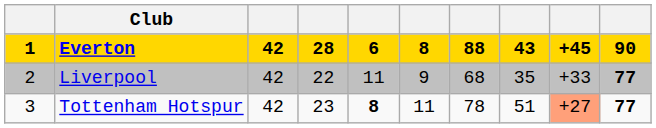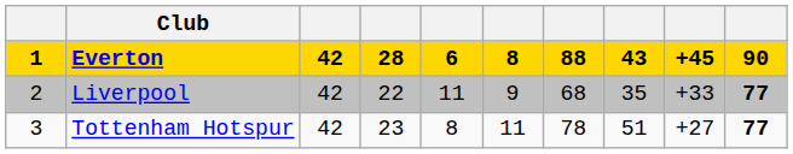Tottenham Hotspur | column 5: bold -> normal
Tottenham Hotspur | column 9: lightsalmon background -> no background
